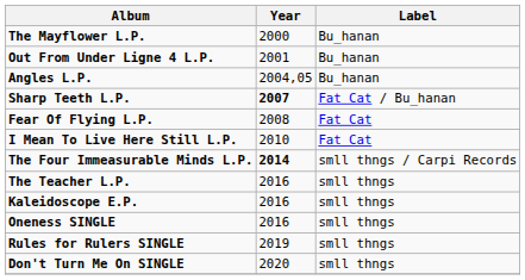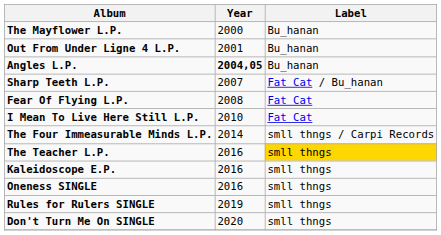Angles L.P. | Year: normal -> bold
Sharp Teeth L.P. | Year: bold -> normal
The Four Immeasurable Minds L.P. | Year: bold -> normal
The Teacher L.P. | Label: no background -> gold background
